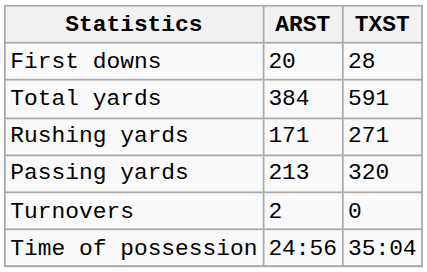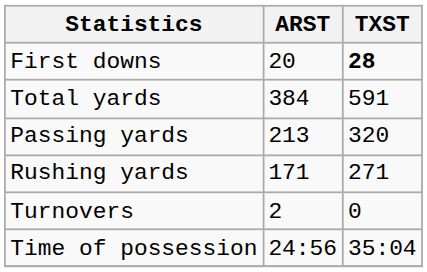First downs | TXST: normal -> bold
rows swapped: Rushing yards <-> Passing yards
